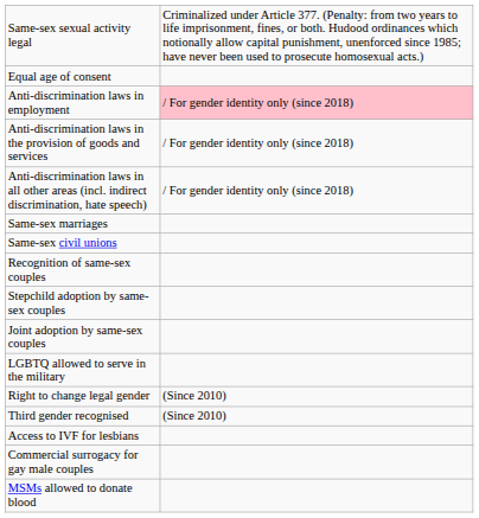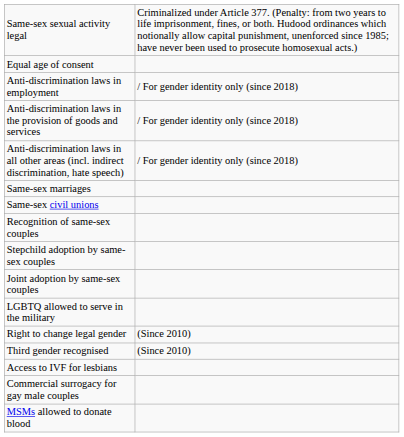Anti-discrimination laws in employment | column 2: pink background -> no background
